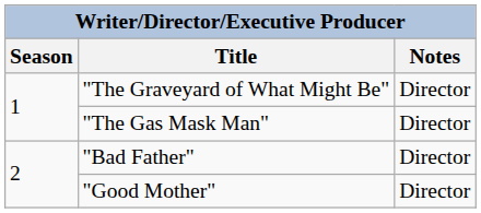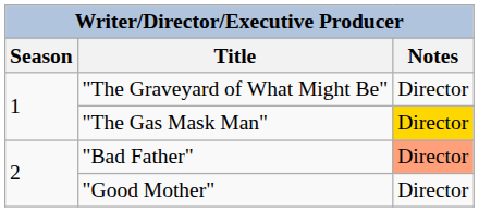"The Gas Mask Man" | Notes: no background -> gold background
"Bad Father" | Notes: no background -> lightsalmon background
